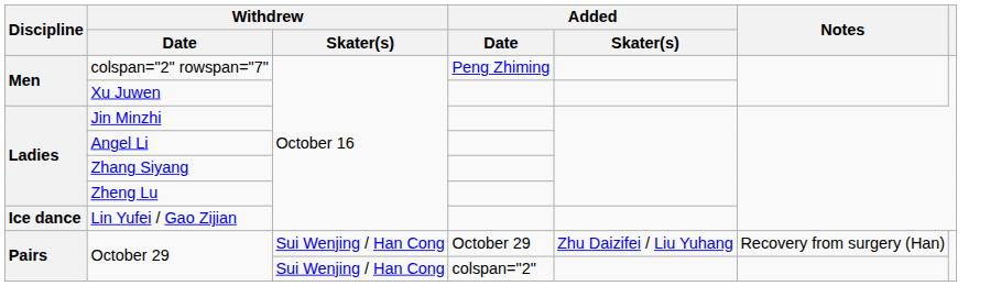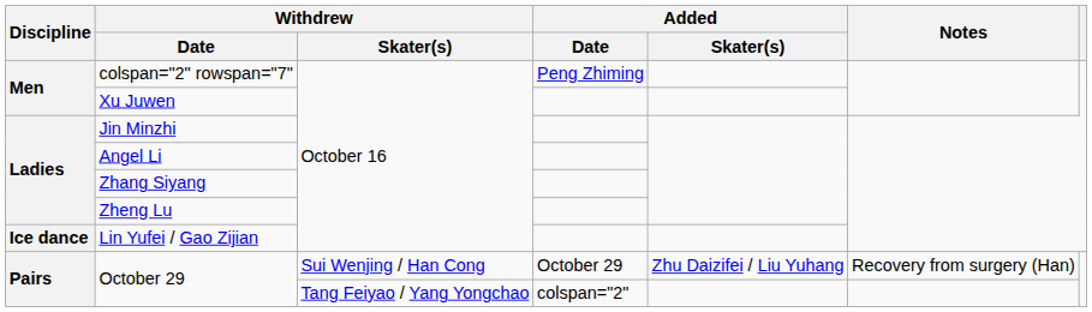October 29 / colspan="2" | Withdrew / Skater(s): Sui Wenjing / Han Cong -> Tang Feiyao / Yang Yongchao
